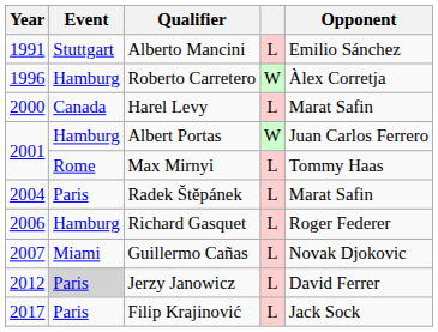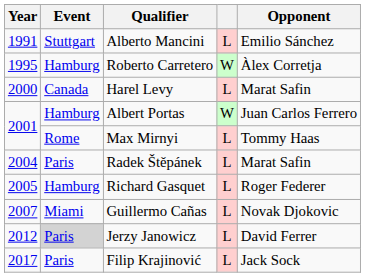Roberto Carretero | Year: 1996 -> 1995
Richard Gasquet | Year: 2006 -> 2005
